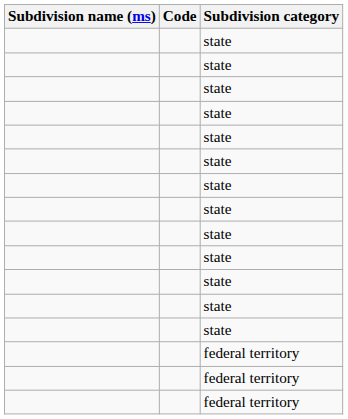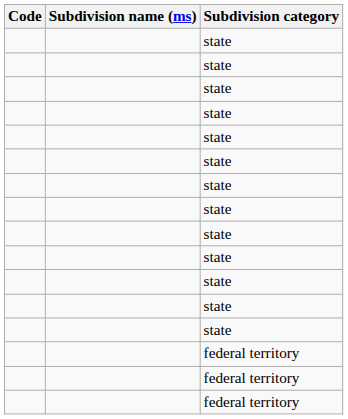columns swapped: Code <-> Subdivision name (ms)
